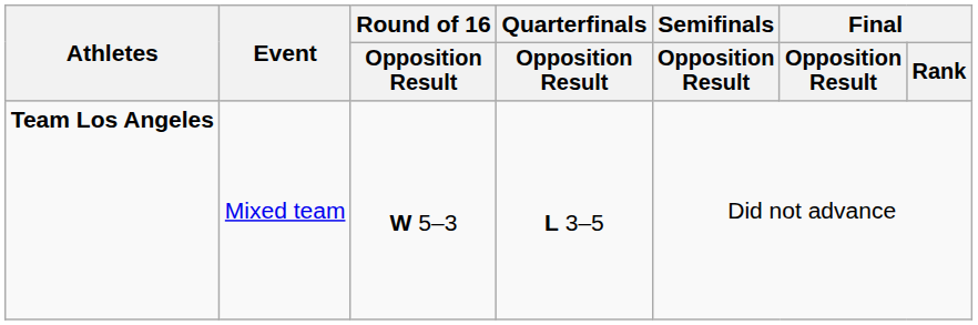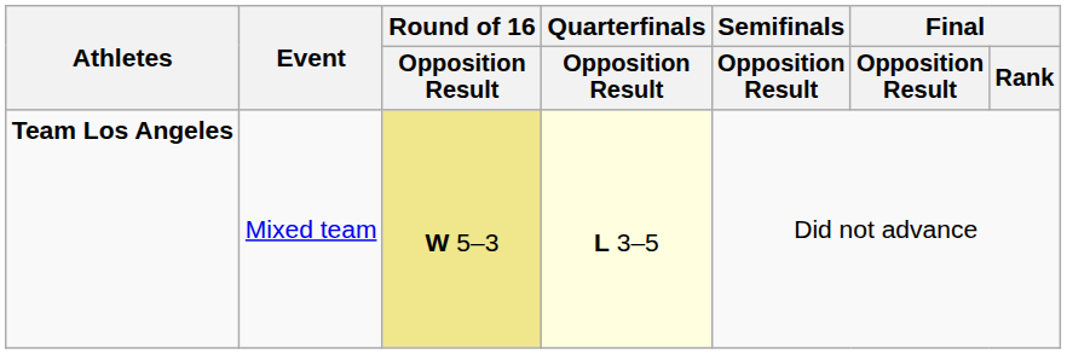Team Los Angeles | Round of 16 / Opposition Result: no background -> khaki background
Team Los Angeles | Quarterfinals / Opposition Result: no background -> lightyellow background
